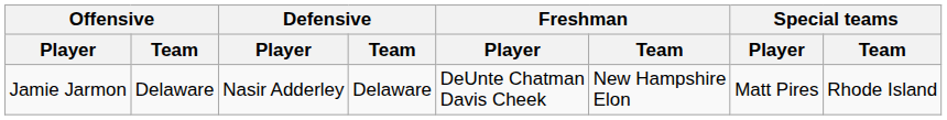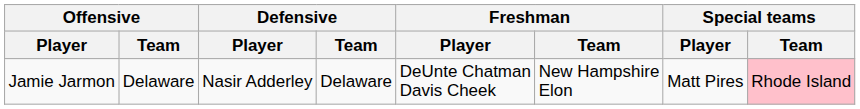Jamie Jarmon | Special teams / Team: no background -> pink background
